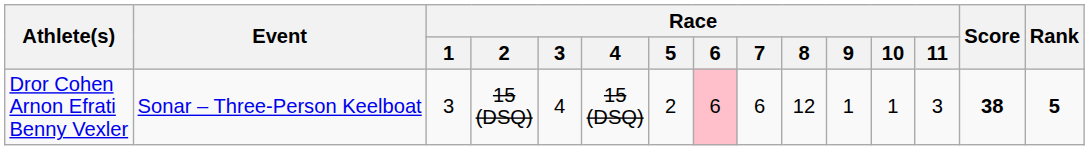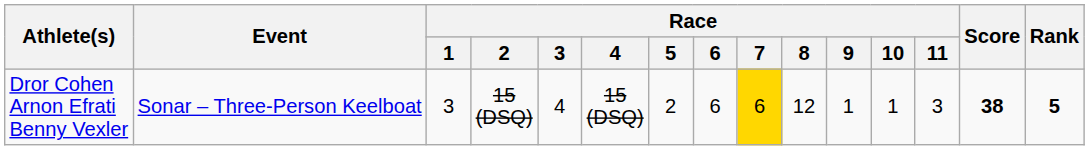Dror Cohen Arnon Efrati Benny Vexler | Race / 6: pink background -> no background
Dror Cohen Arnon Efrati Benny Vexler | Race / 7: no background -> gold background
